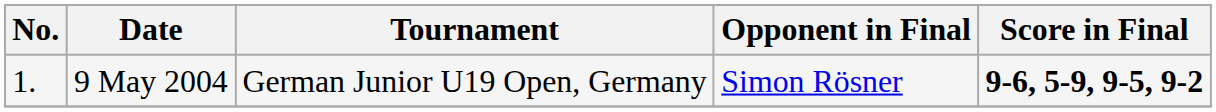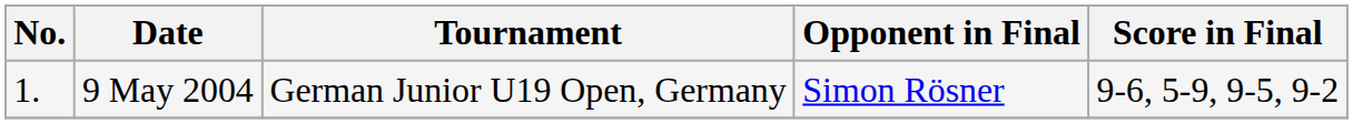9 May 2004 | Score in Final: bold -> normal
